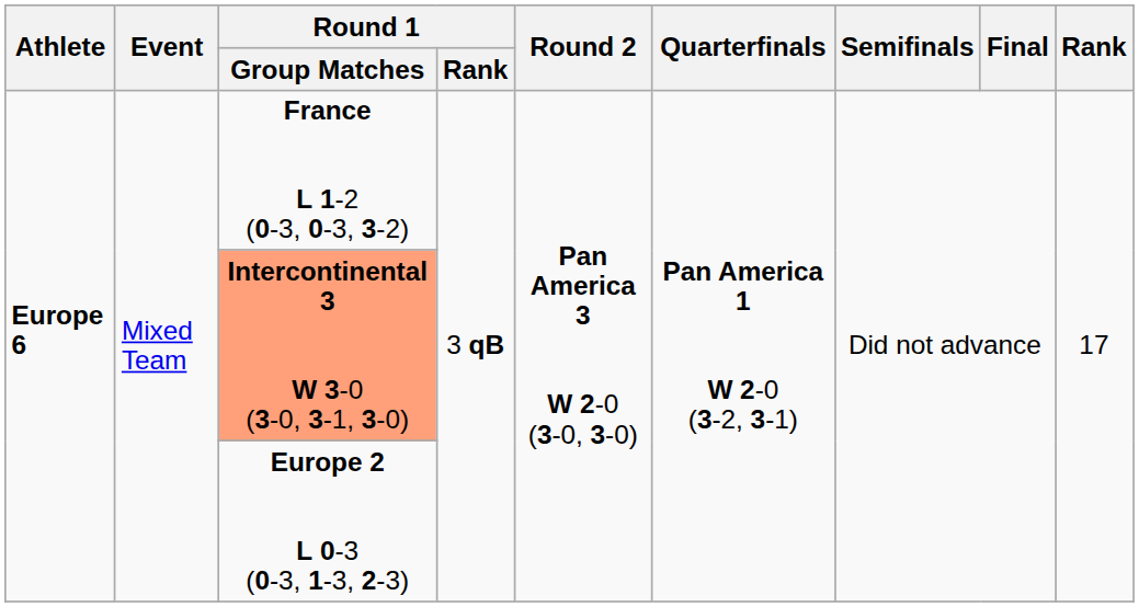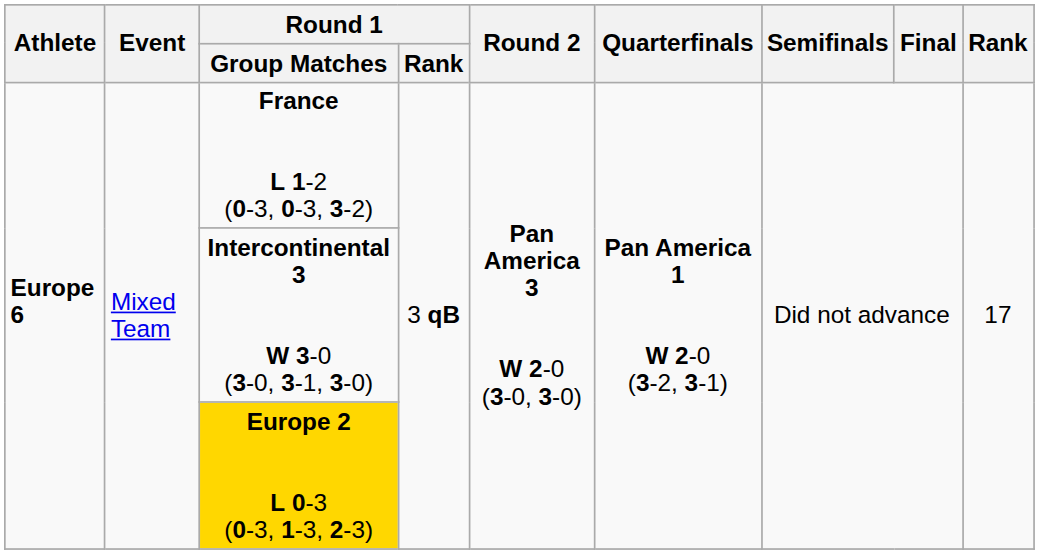Intercontinental 3 W 3-0 (3-0, 3-1, 3-0) | Round 1 / Group Matches: lightsalmon background -> no background
Europe 2 L 0-3 (0-3, 1-3, 2-3) | Round 1 / Group Matches: no background -> gold background
